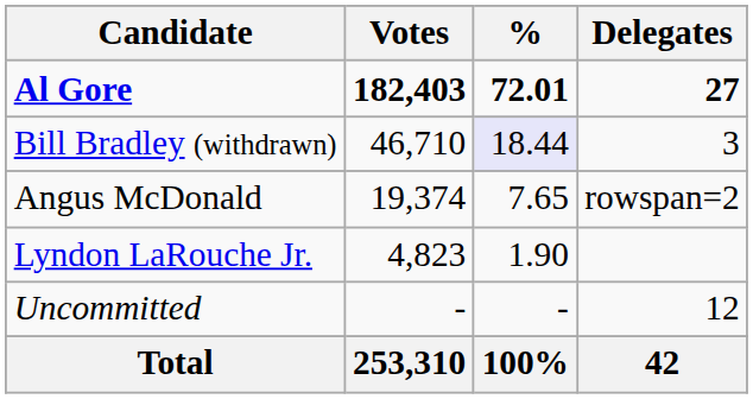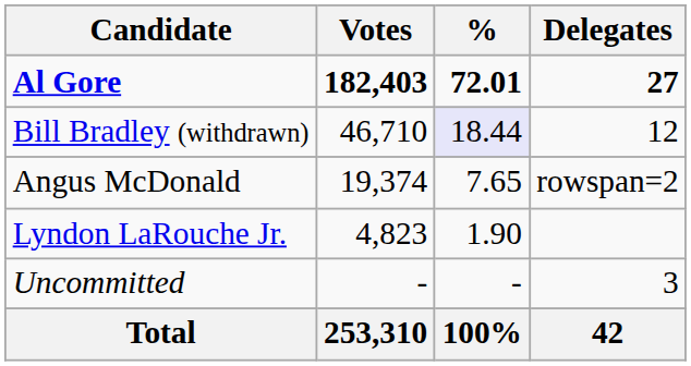Bill Bradley (withdrawn) | Delegates: 3 -> 12
Uncommitted | Delegates: 12 -> 3
